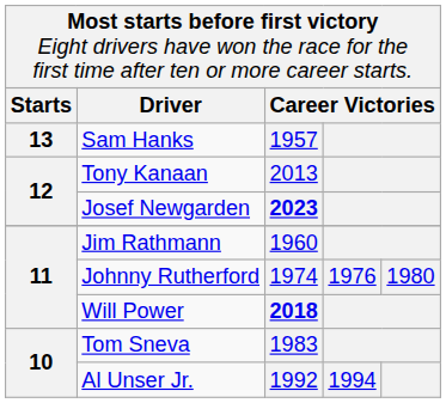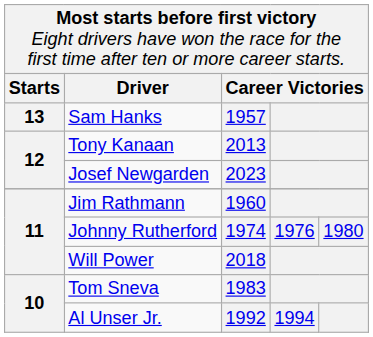Josef Newgarden | column 3: bold -> normal
Will Power | column 3: bold -> normal
